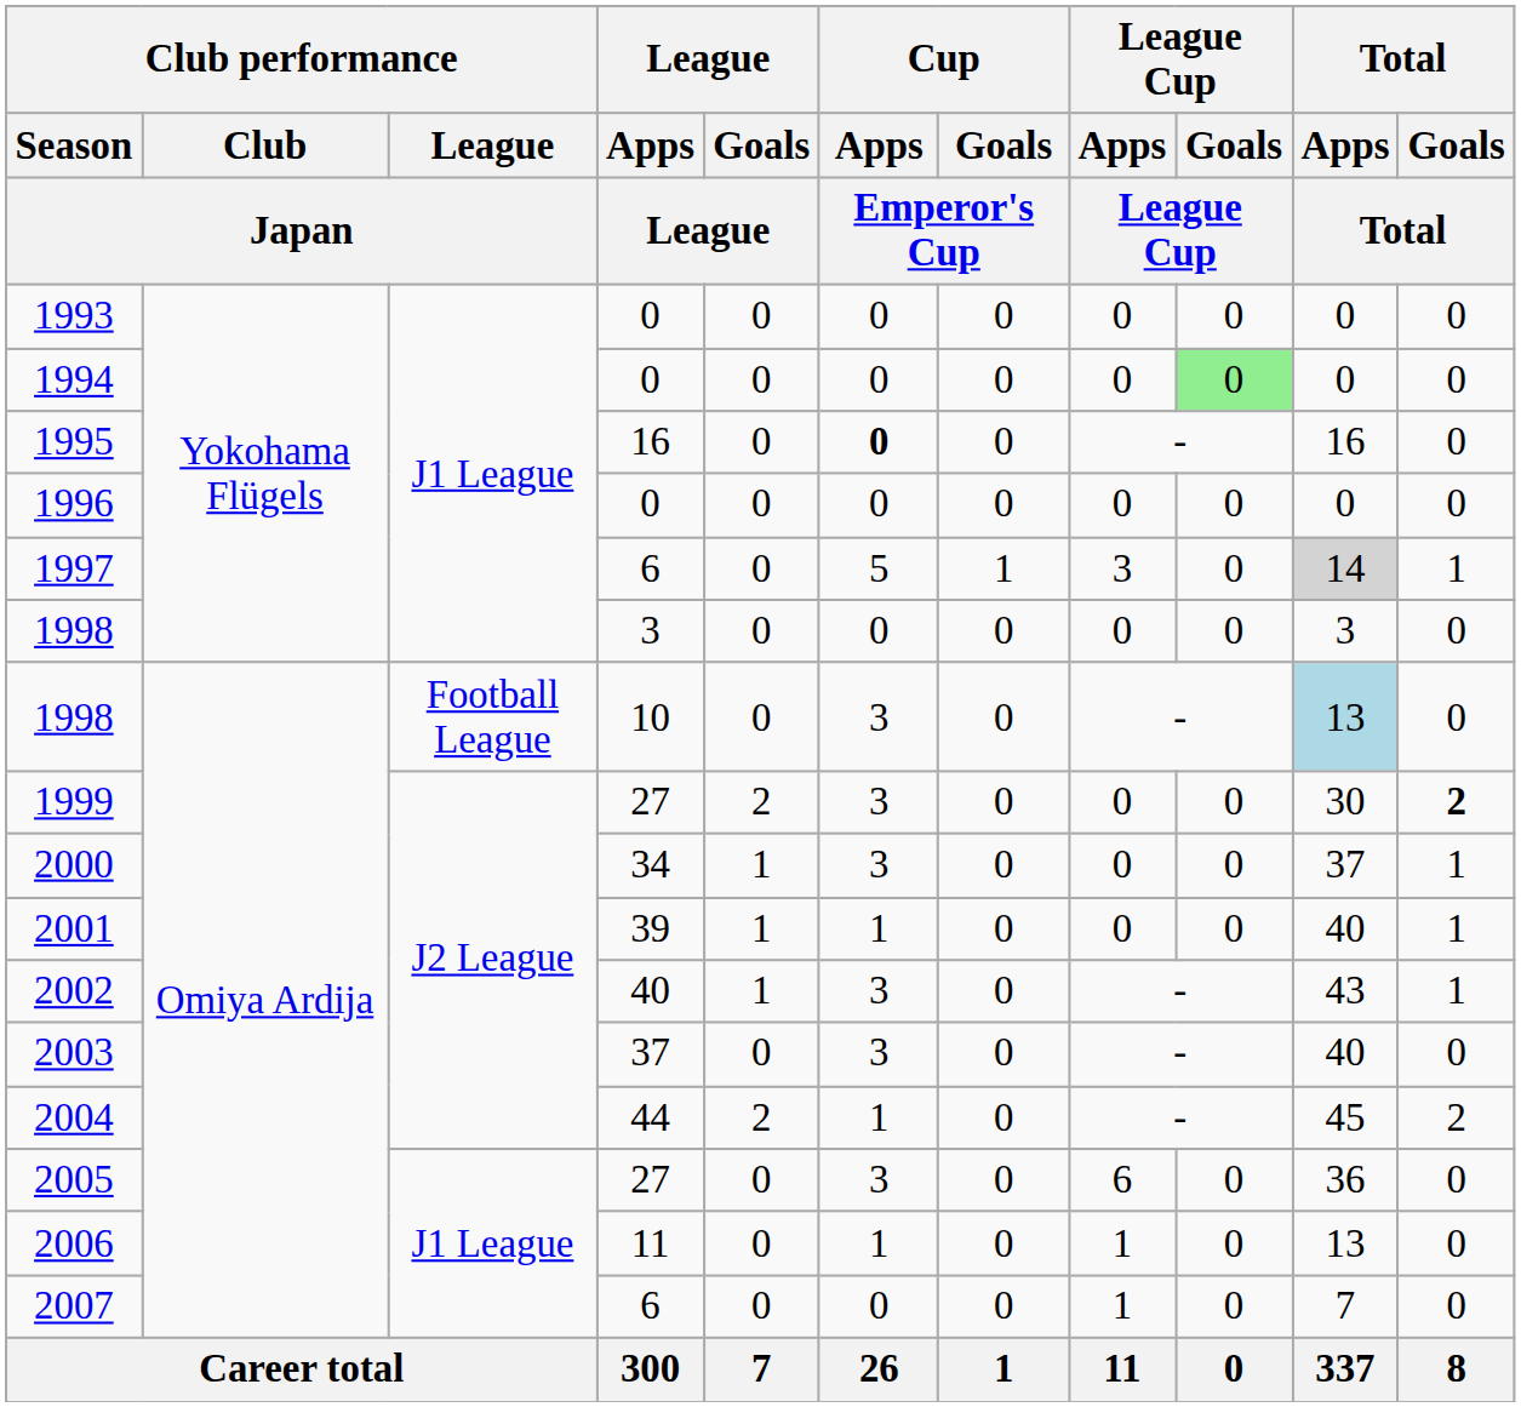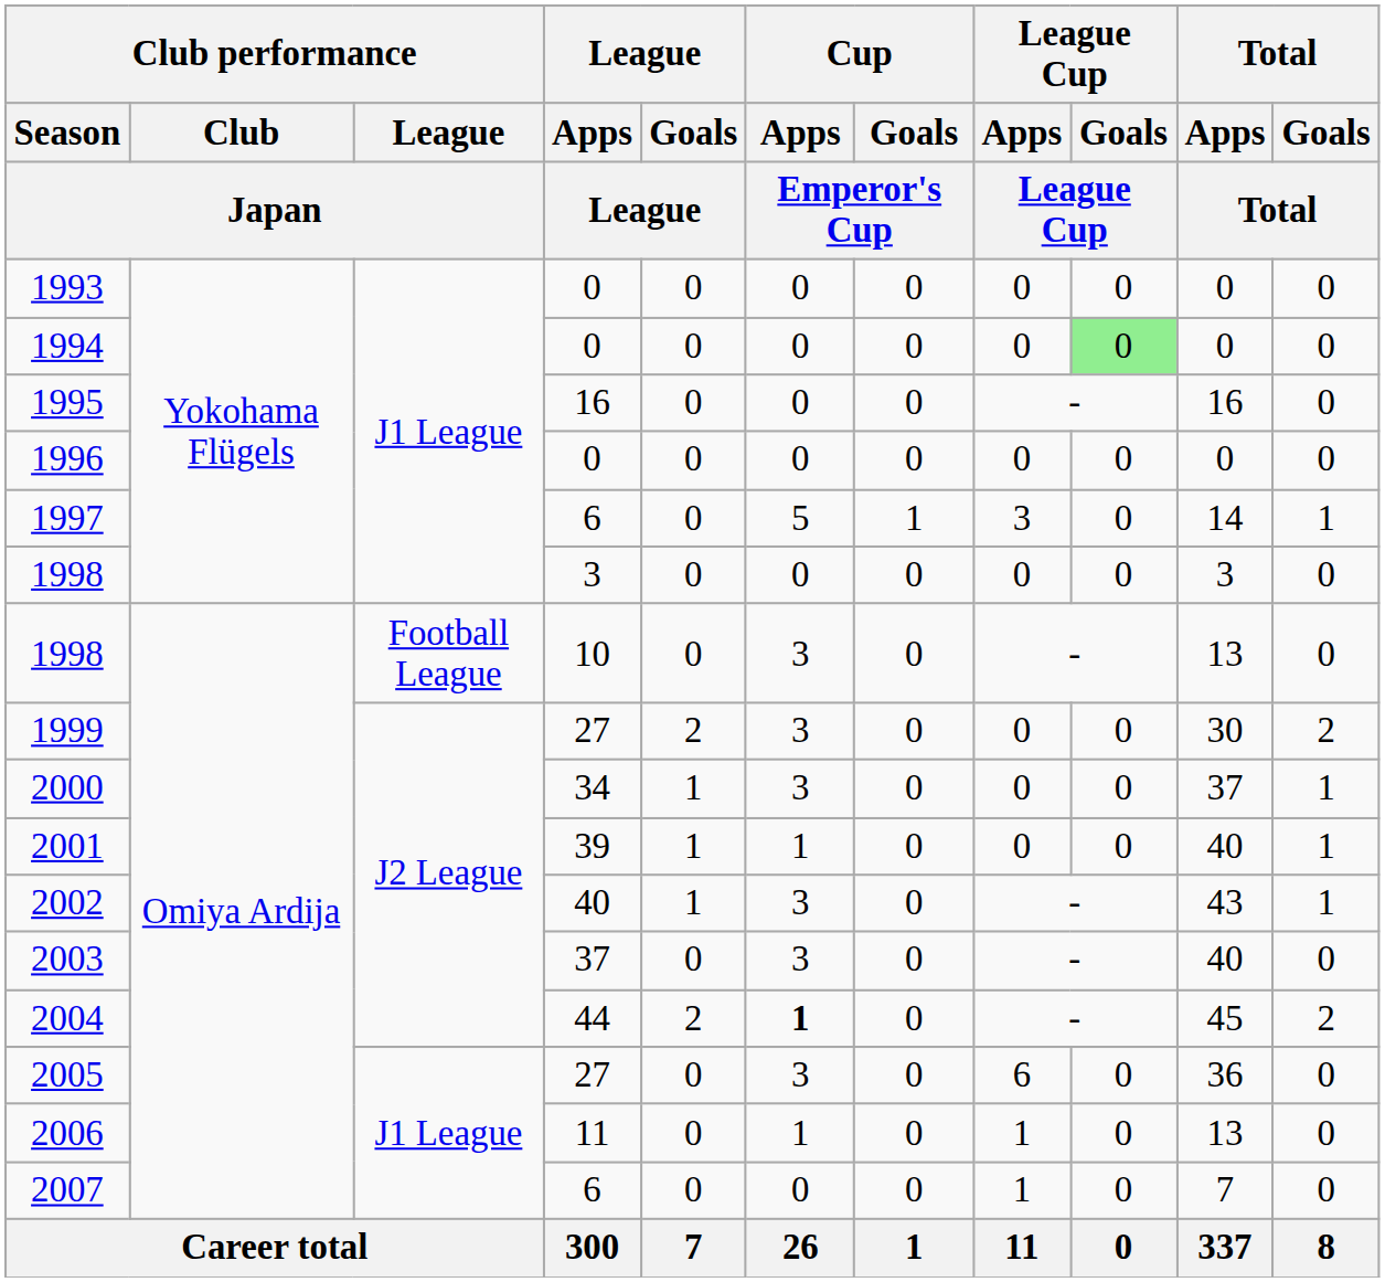1995 | Cup / Apps / Emperor's Cup: bold -> normal
1997 | Total / Apps / Total: lightgrey background -> no background
1998 / 10 | Total / Apps / Total: lightblue background -> no background
1999 | Total / Goals / Total: bold -> normal
2004 | Cup / Apps / Emperor's Cup: normal -> bold
